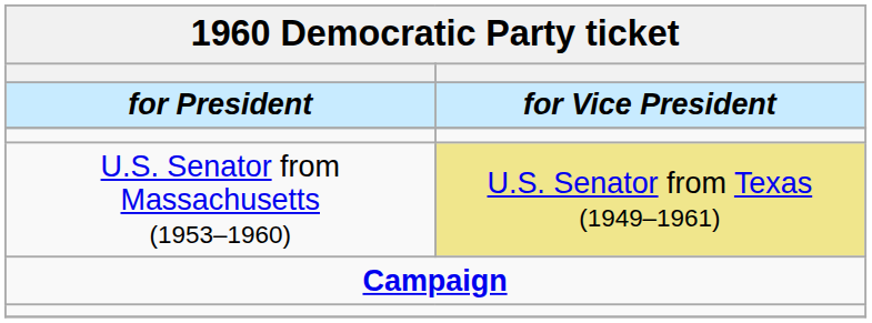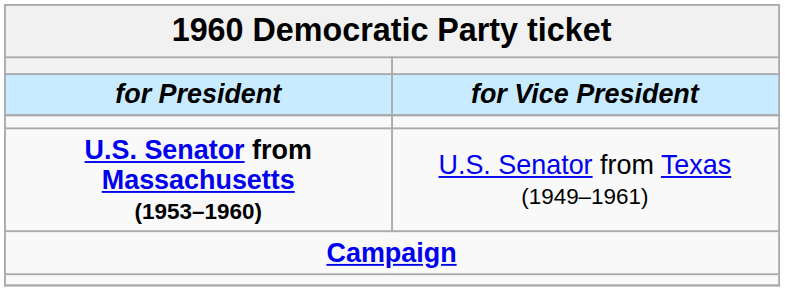U.S. Senator from Massachusetts (1953–1960) | column 1: normal -> bold
U.S. Senator from Massachusetts (1953–1960) | column 2: khaki background -> no background
